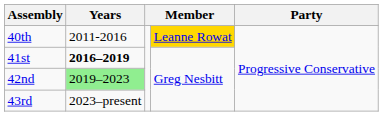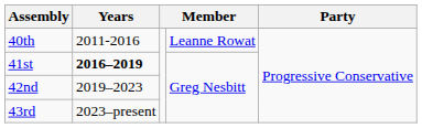40th | column 4: gold background -> no background
42nd | Years: lightgreen background -> no background
